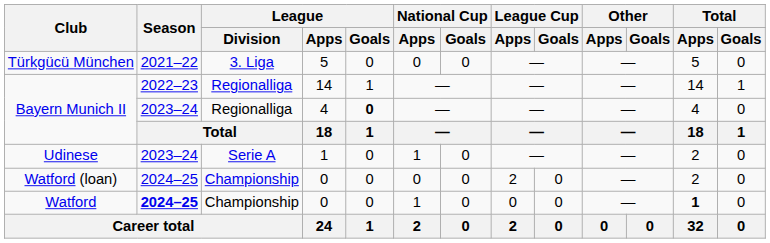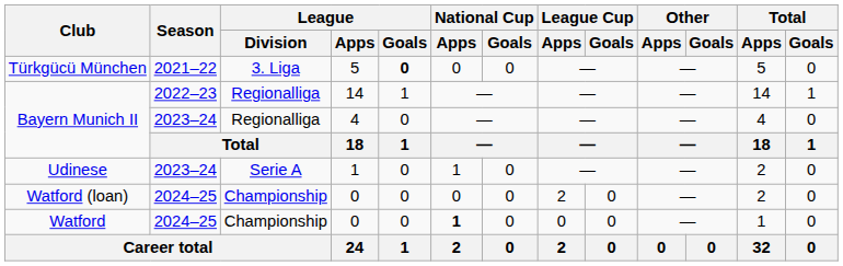Türkgücü München | League / Goals: normal -> bold
Bayern Munich II / 4 | League / Goals: bold -> normal
Watford | Season: bold -> normal
Watford | National Cup / Apps: normal -> bold
Watford | Total / Apps: bold -> normal
